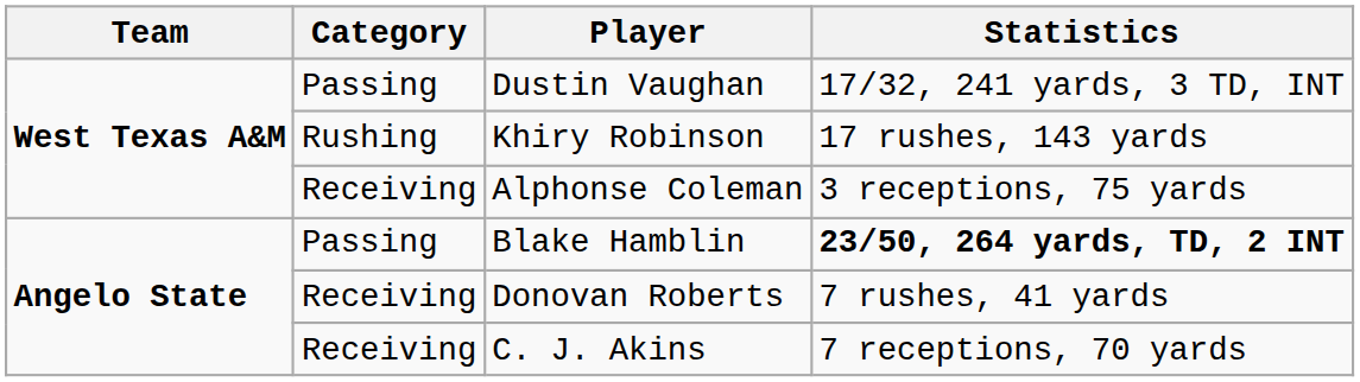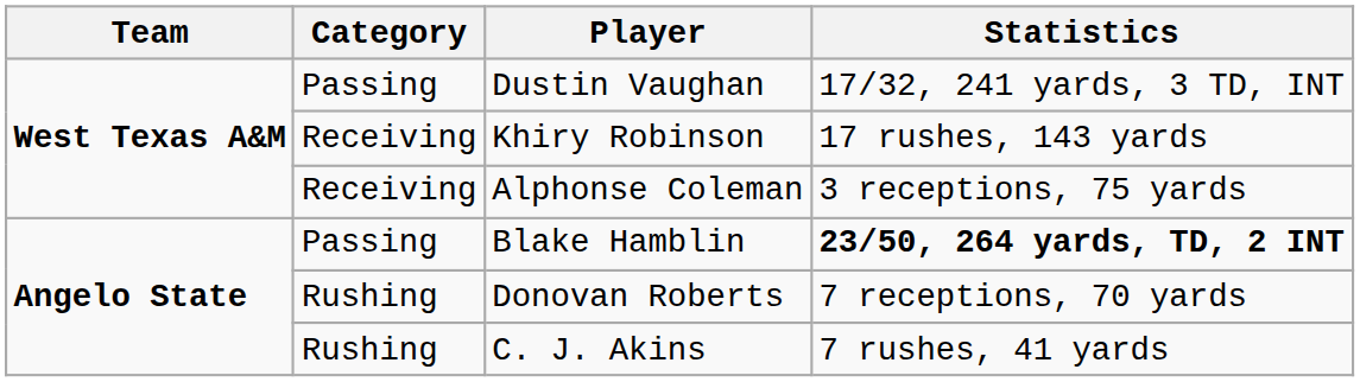Khiry Robinson | Category: Rushing -> Receiving
Donovan Roberts | Category: Receiving -> Rushing
Donovan Roberts | Statistics: 7 rushes, 41 yards -> 7 receptions, 70 yards
C. J. Akins | Category: Receiving -> Rushing
C. J. Akins | Statistics: 7 receptions, 70 yards -> 7 rushes, 41 yards
